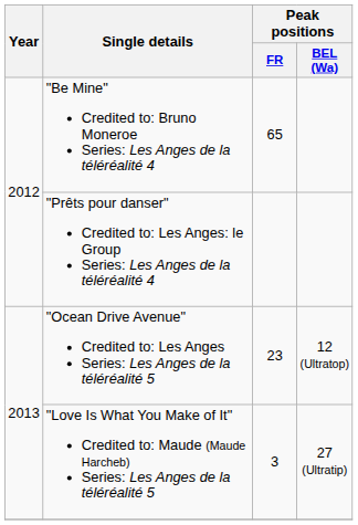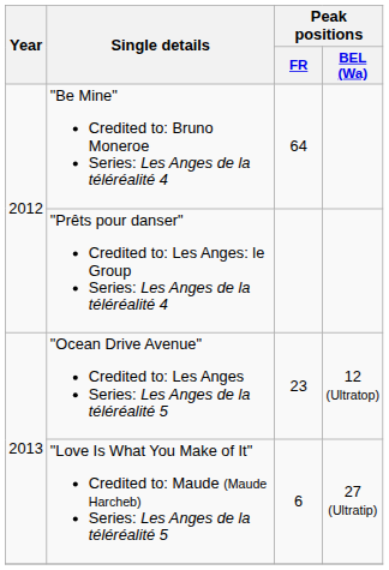row 3 | Peak positions / FR: 65 -> 64
row 6 | Peak positions / FR: 3 -> 6
